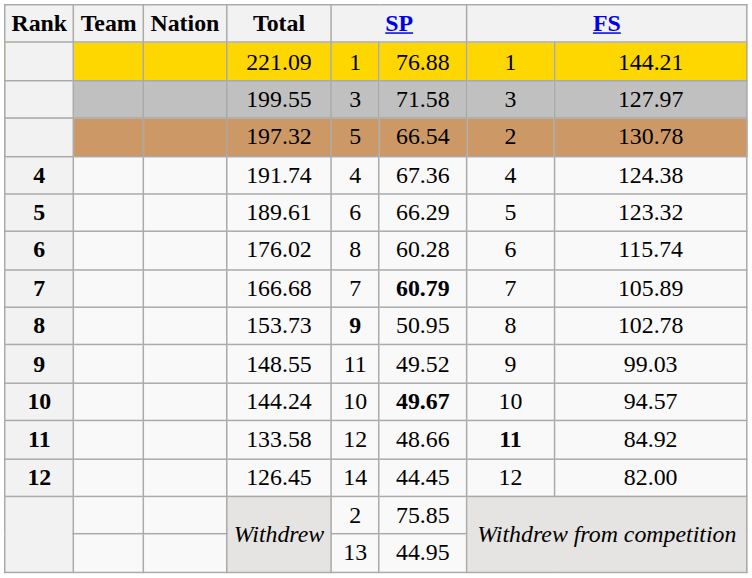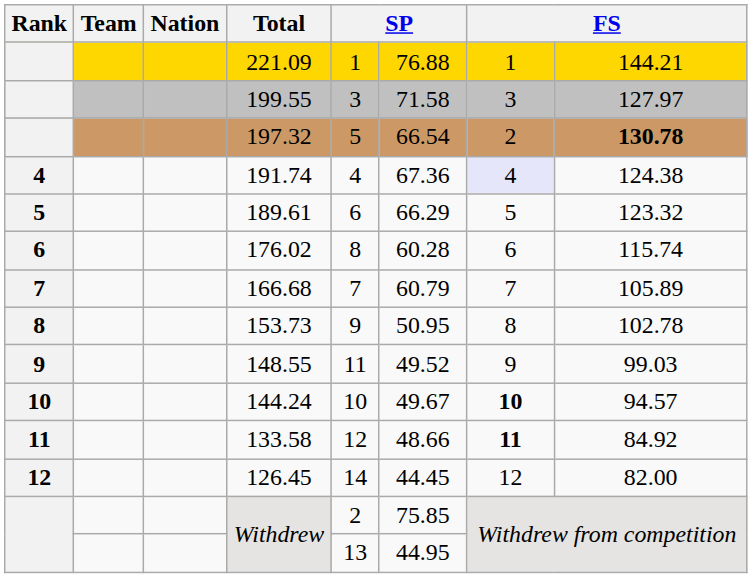197.32 | column 8: normal -> bold
191.74 | column 7: no background -> lavender background
166.68 | column 6: bold -> normal
153.73 | column 5: bold -> normal
144.24 | column 6: bold -> normal
144.24 | column 7: normal -> bold
